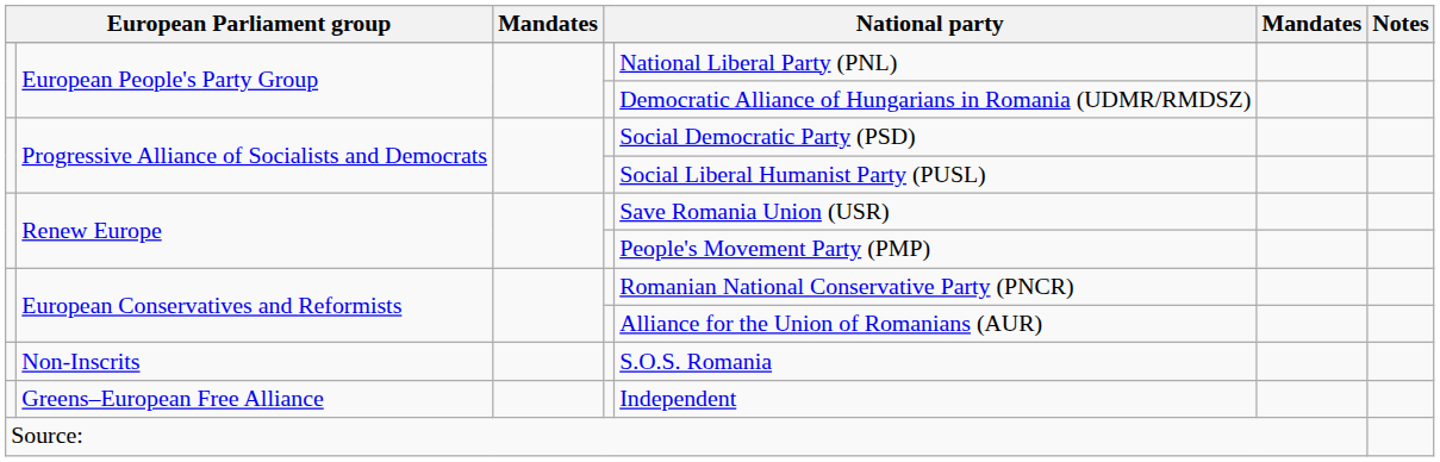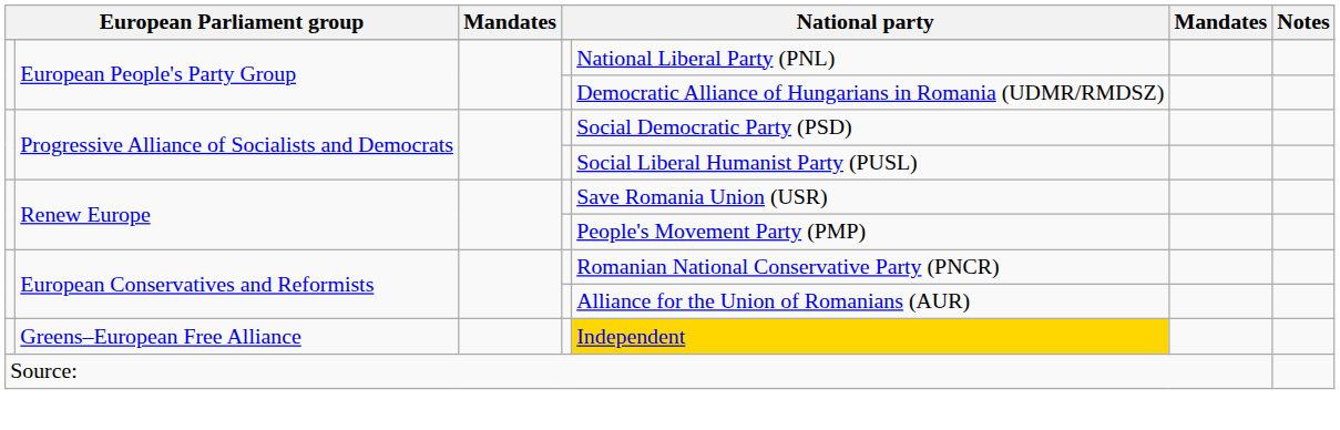- row: Non-Inscrits | S.O.S. Romania
Greens–European Free Alliance | column 5: no background -> gold background
